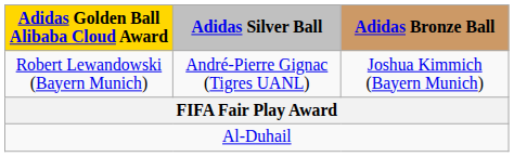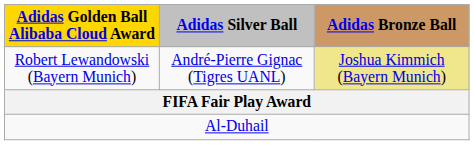Robert Lewandowski (Bayern Munich) | Adidas Bronze Ball: no background -> khaki background
